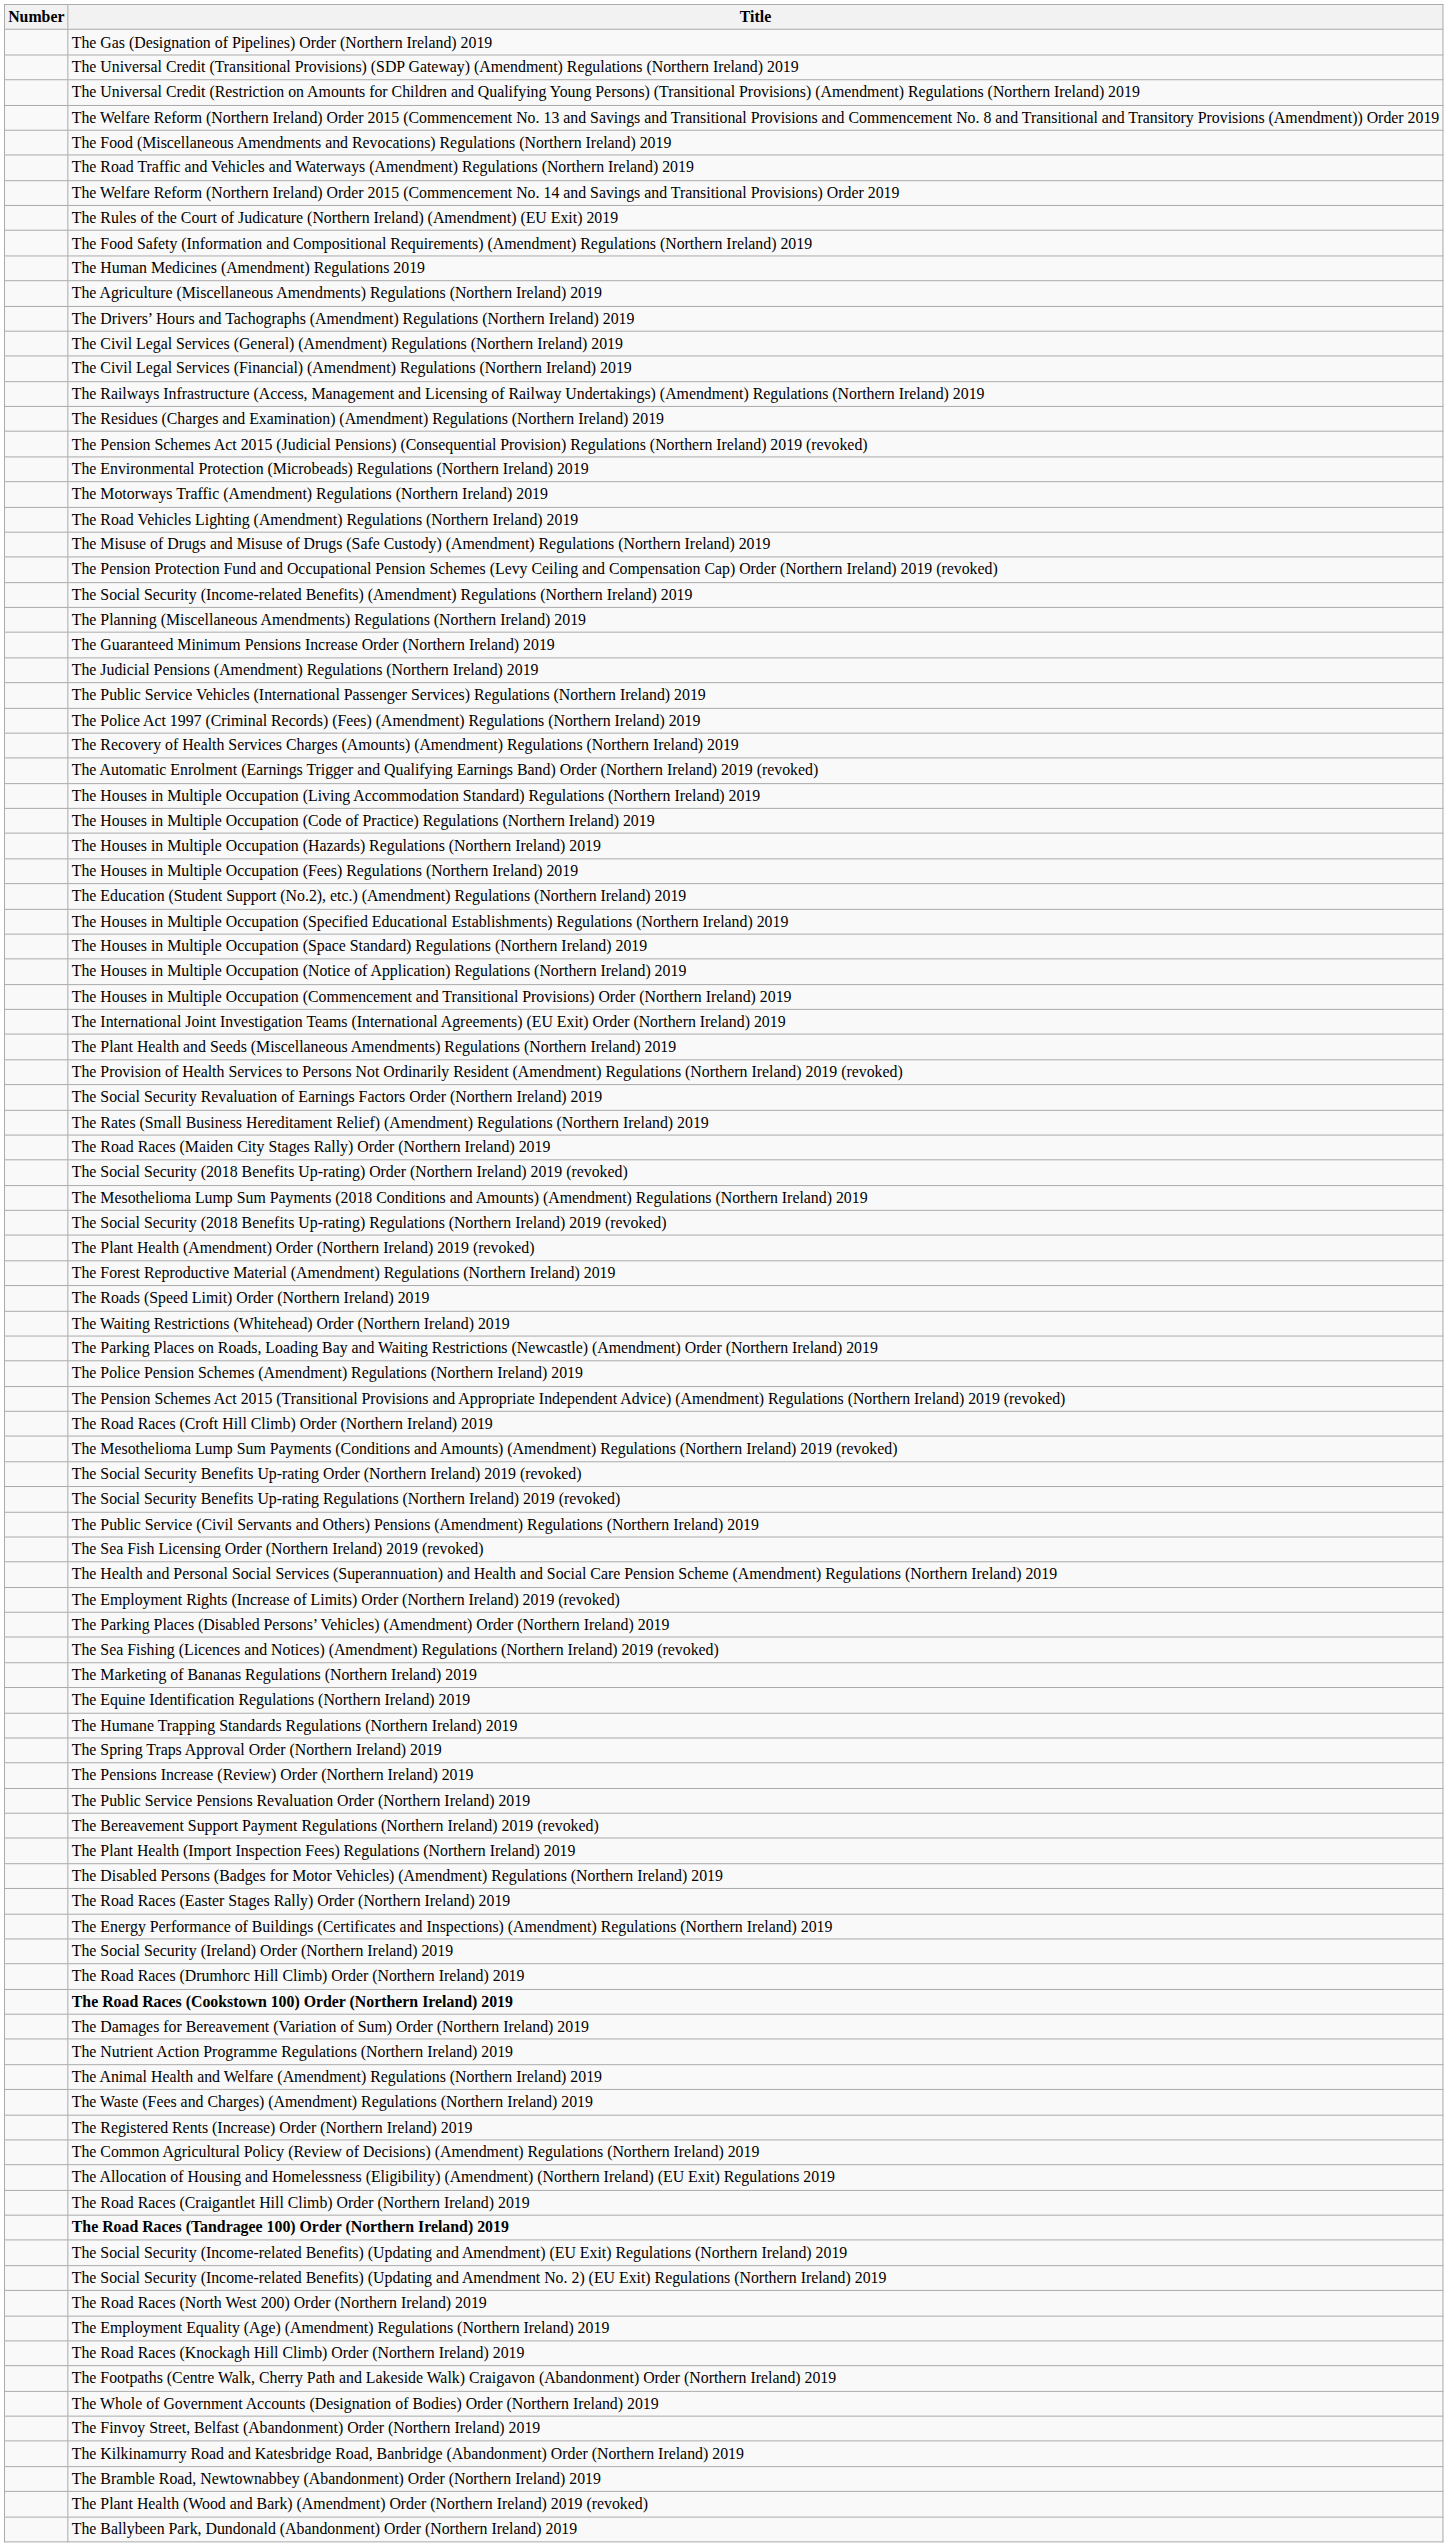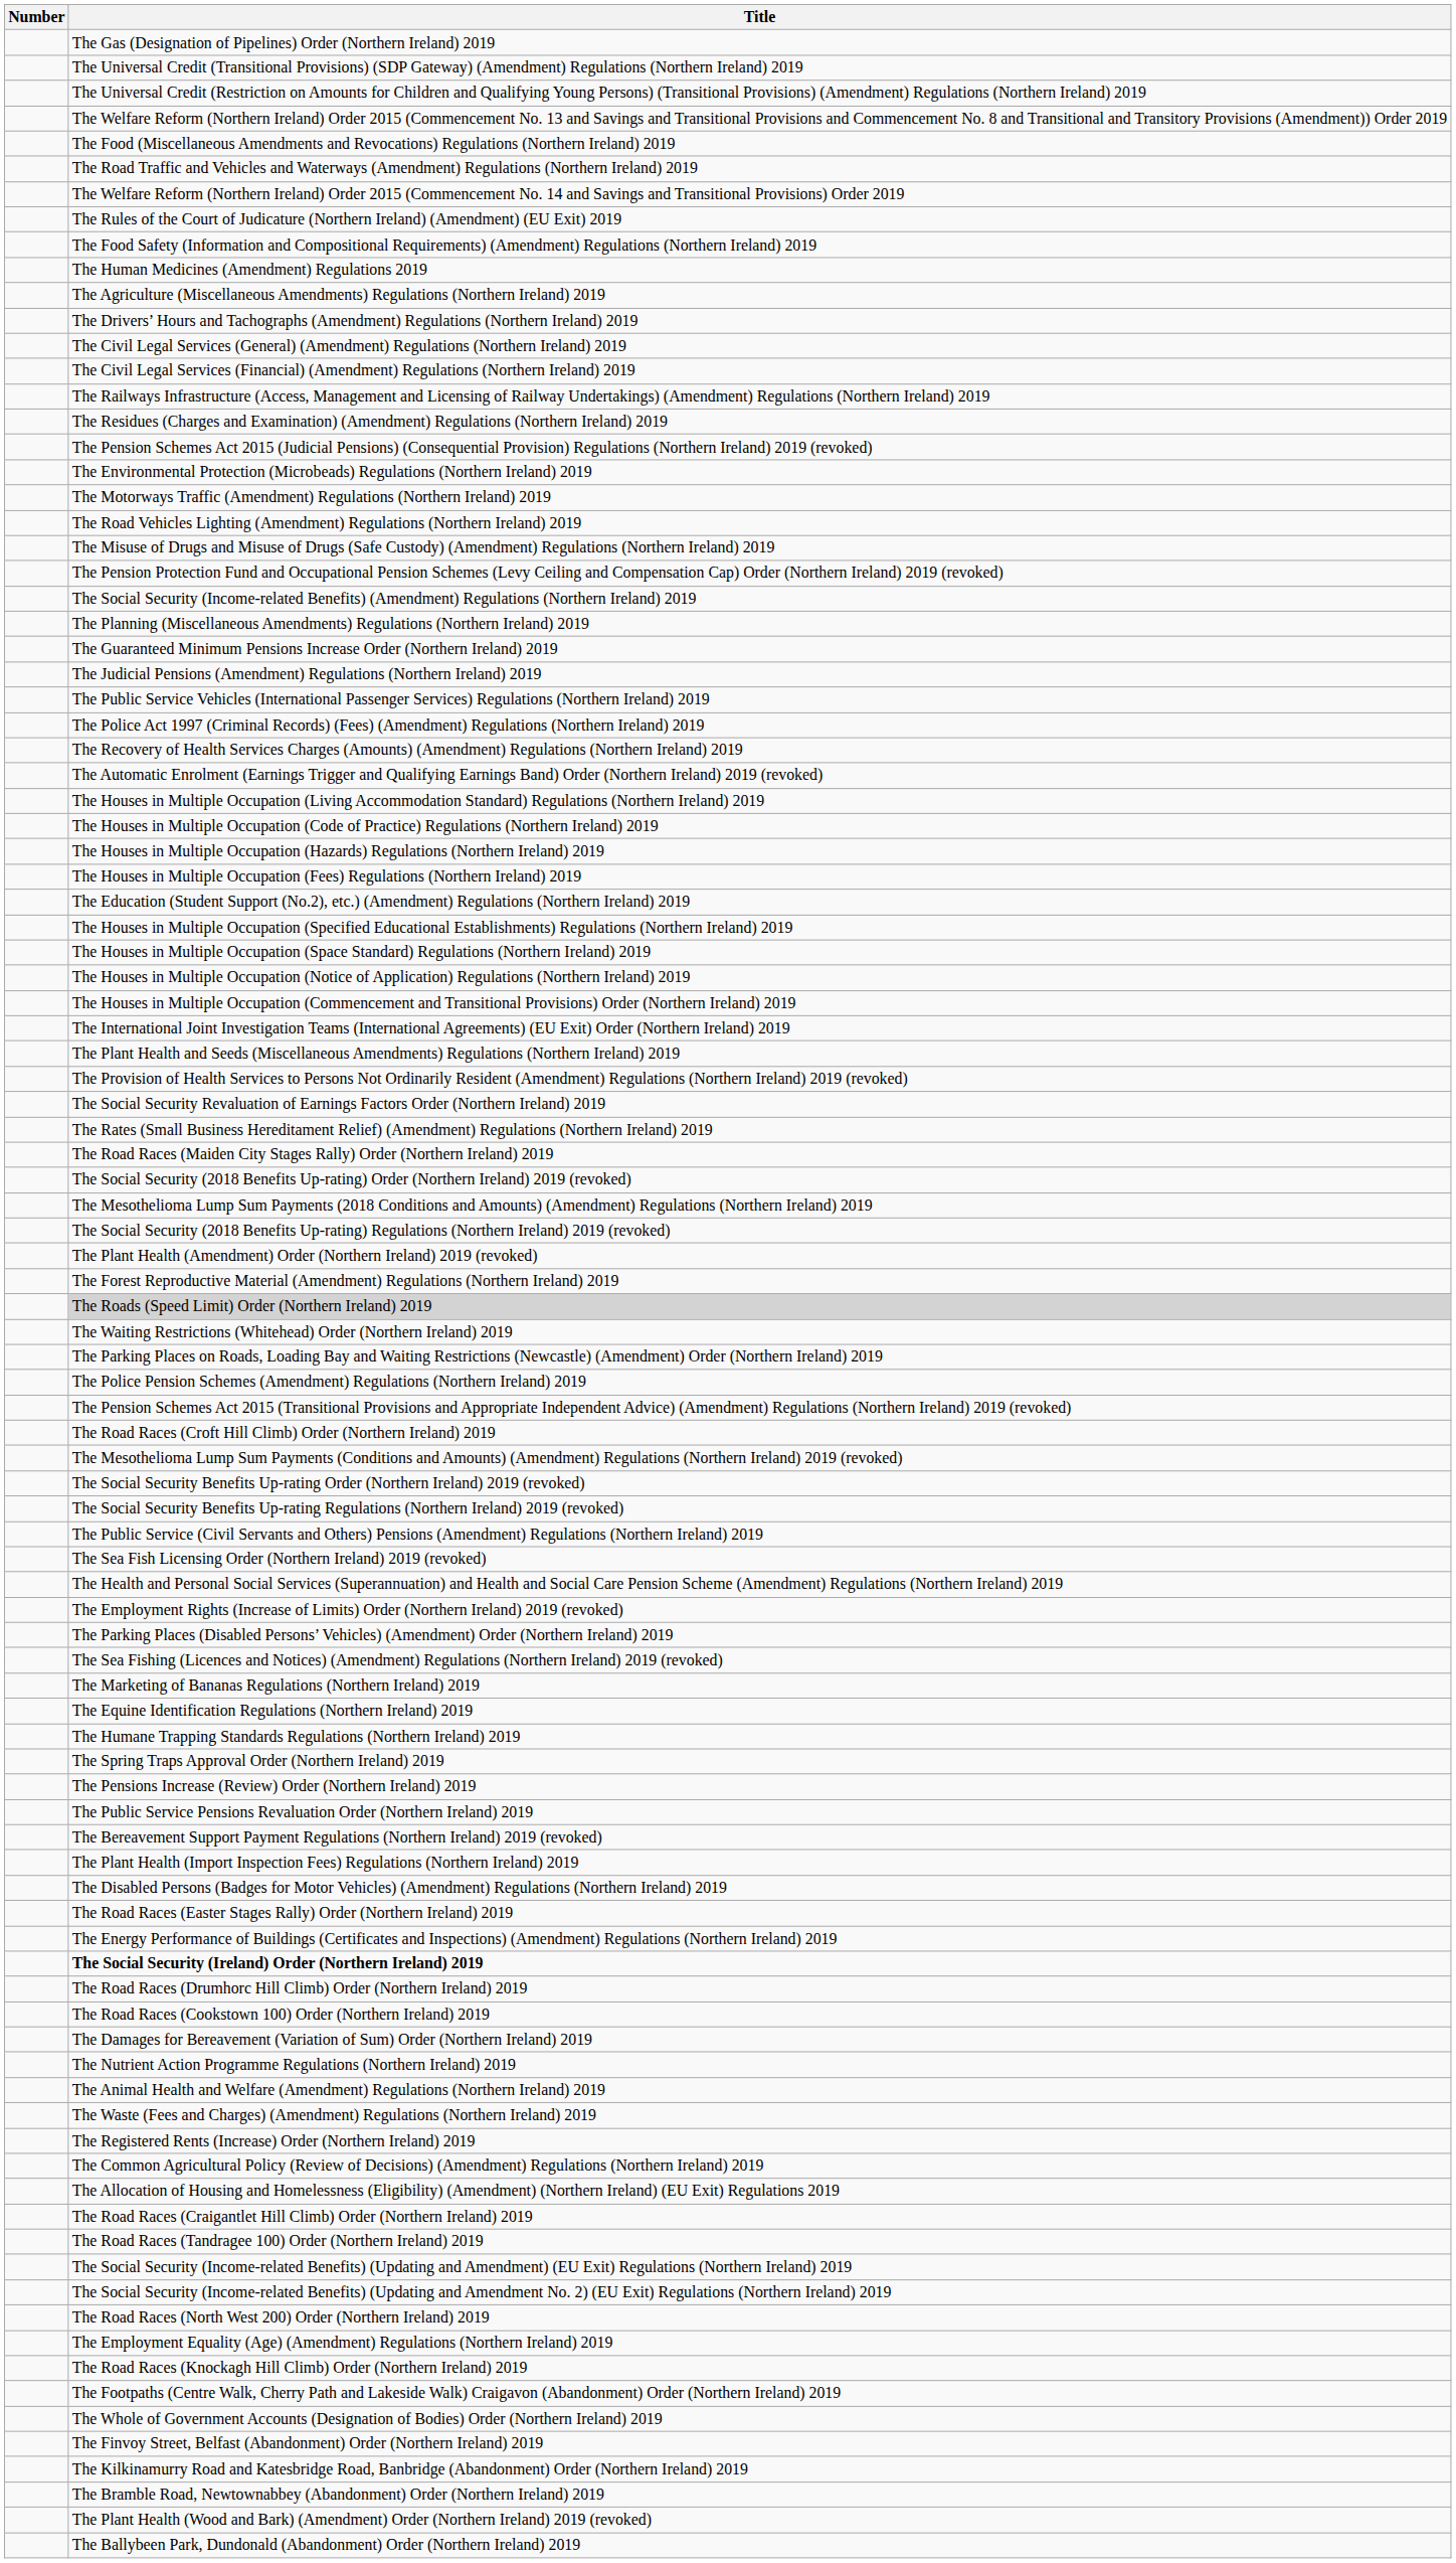The Roads (Speed Limit) Order (Northern Ireland) 2019 | Title: no background -> lightgrey background
The Social Security (Ireland) Order (Northern Ireland) 2019 | Title: normal -> bold
The Road Races (Cookstown 100) Order (Northern Ireland) 2019 | Title: bold -> normal
The Road Races (Tandragee 100) Order (Northern Ireland) 2019 | Title: bold -> normal
